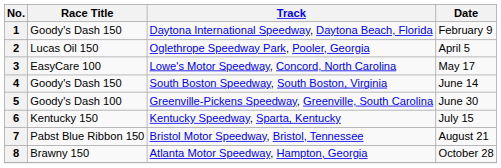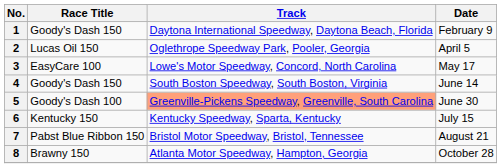5 | Track: no background -> lightsalmon background
